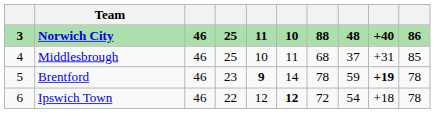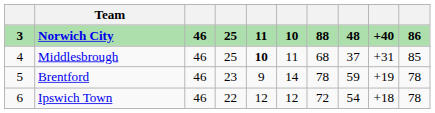Middlesbrough | column 5: normal -> bold
Brentford | column 5: bold -> normal
Brentford | column 9: bold -> normal
Ipswich Town | column 6: bold -> normal
